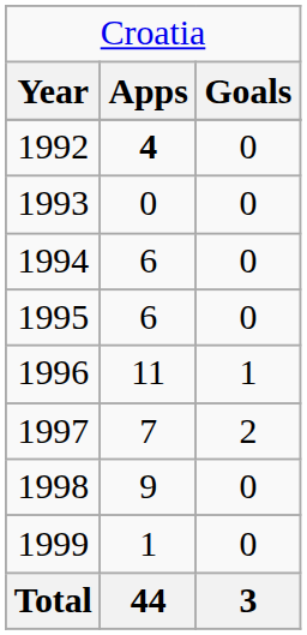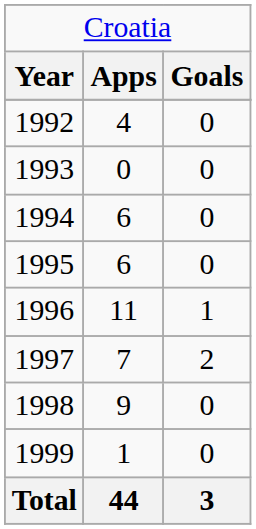1992 | column 2: bold -> normal
